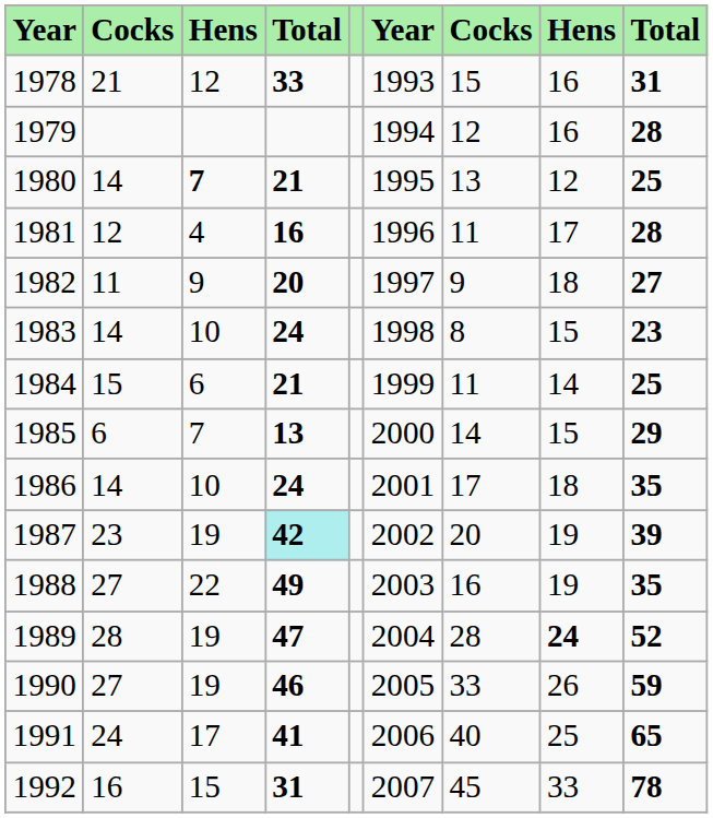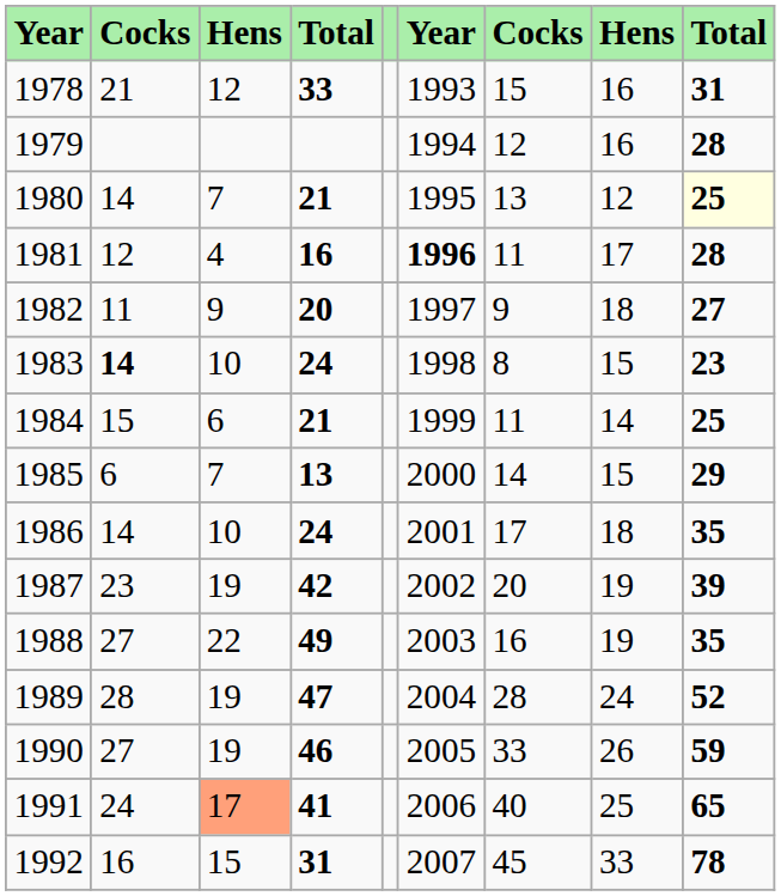1980 | column 3: bold -> normal
1980 | column 9: no background -> lightyellow background
1981 | column 6: normal -> bold
1983 | column 2: normal -> bold
1987 | column 4: paleturquoise background -> no background
1989 | column 8: bold -> normal
1991 | column 3: no background -> lightsalmon background
